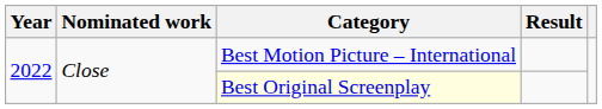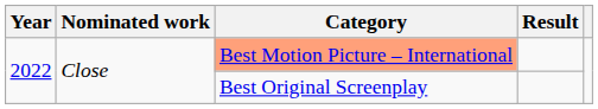Best Motion Picture – International | Category: no background -> lightsalmon background
Best Original Screenplay | Category: lightyellow background -> no background
